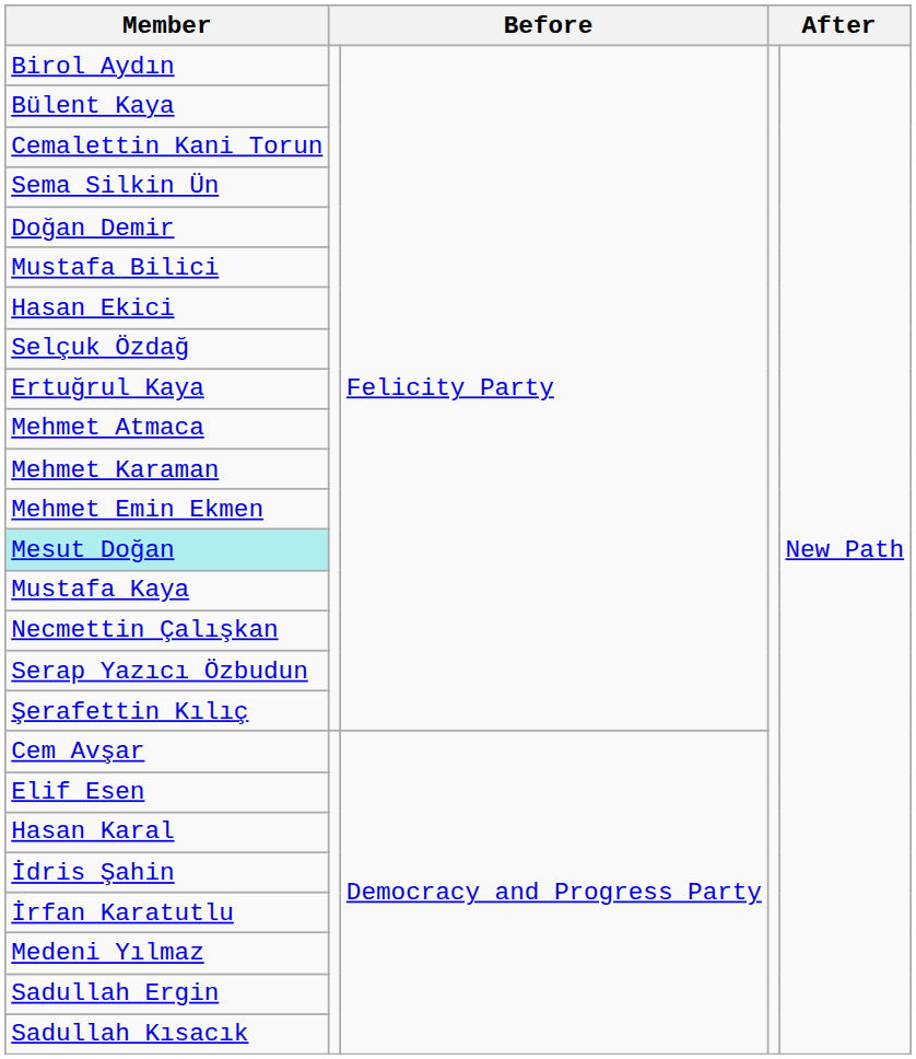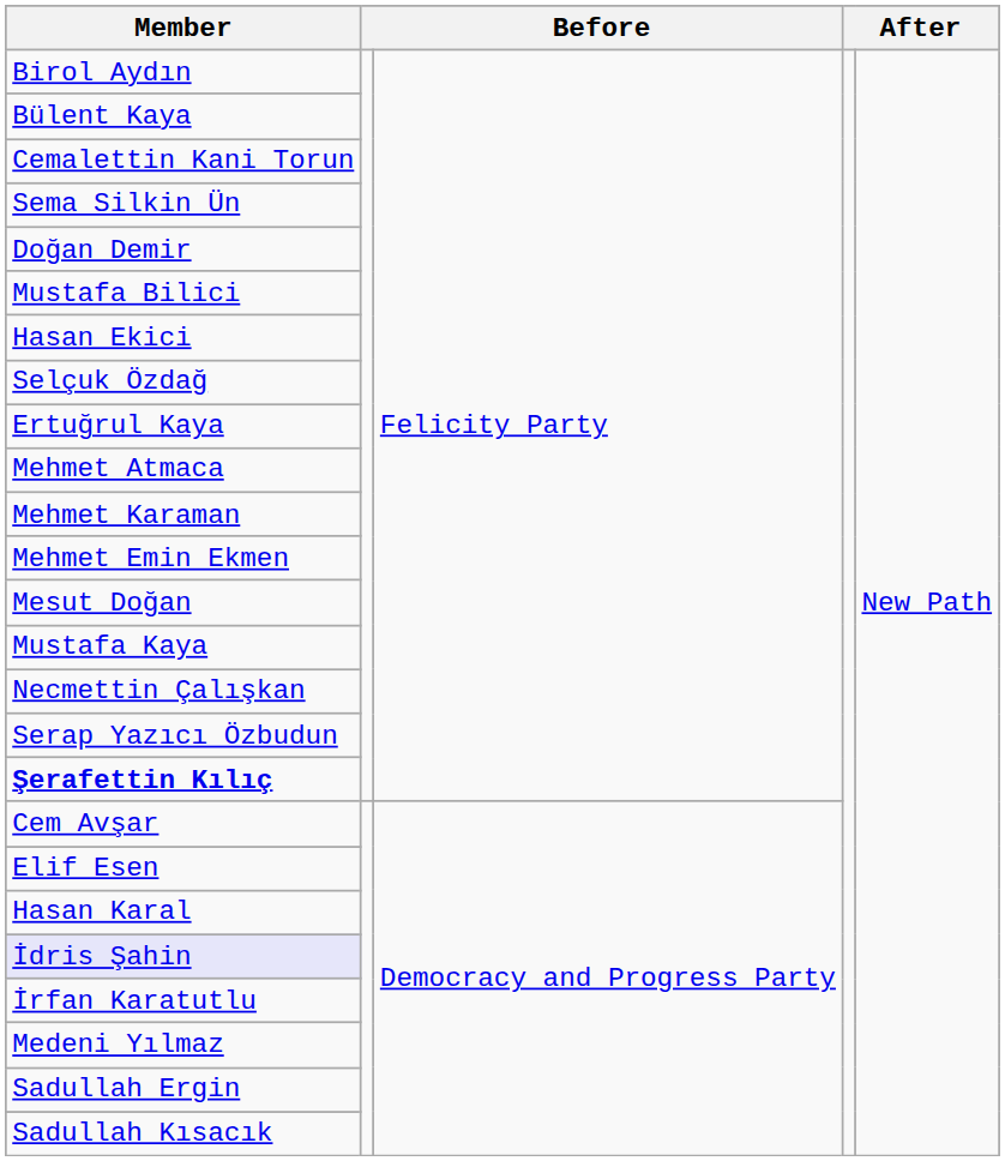Mesut Doğan | Member: paleturquoise background -> no background
Şerafettin Kılıç | Member: normal -> bold
İdris Şahin | Member: no background -> lavender background
